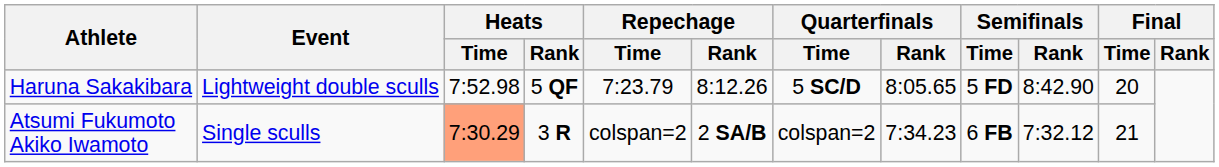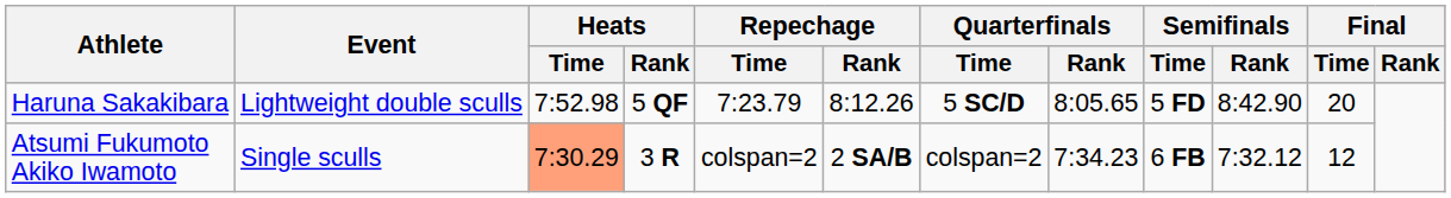Atsumi Fukumoto Akiko Iwamoto | Final / Time: 21 -> 12
